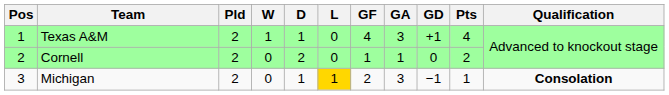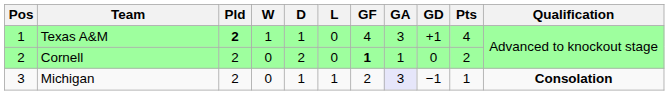Texas A&M | Pld: normal -> bold
Cornell | GF: normal -> bold
Michigan | L: gold background -> no background
Michigan | GA: no background -> lavender background
